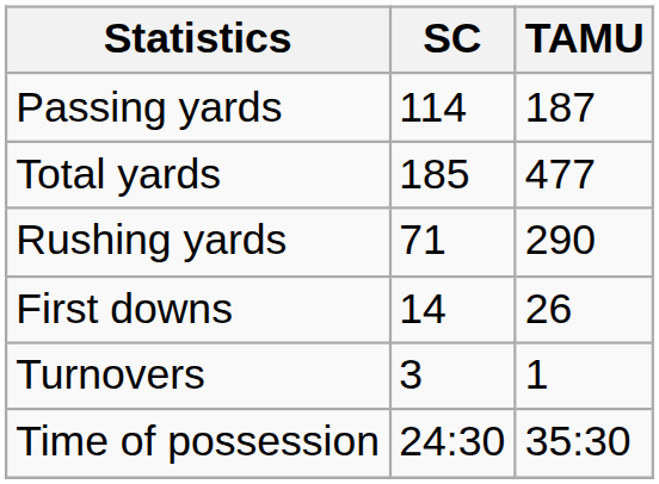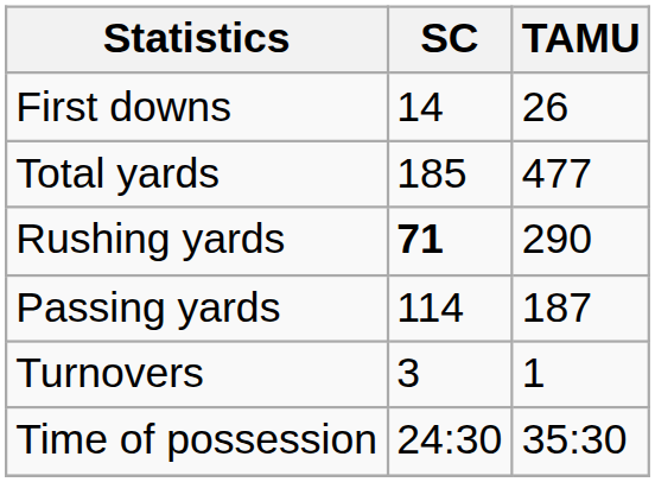rows swapped: First downs <-> Passing yards
Rushing yards | SC: normal -> bold
